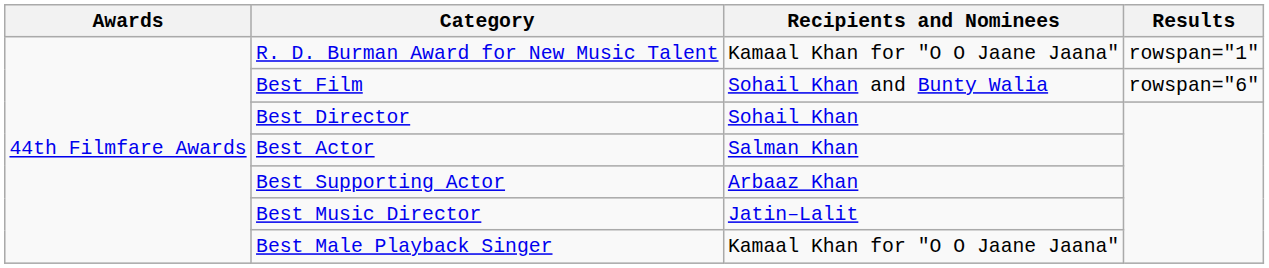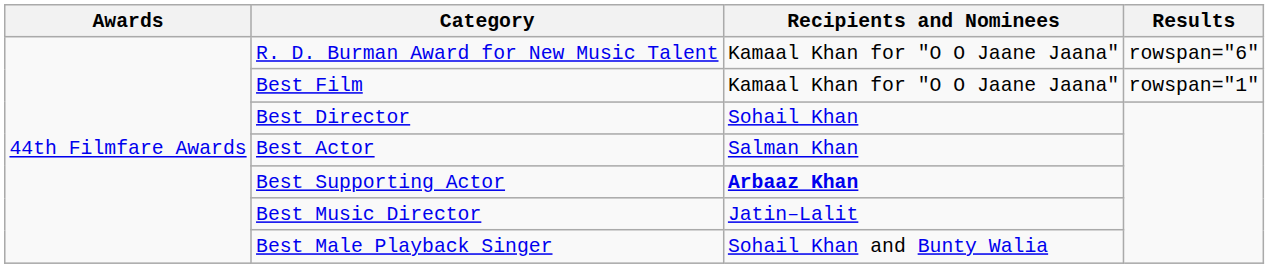R. D. Burman Award for New Music Talent | Results: rowspan="1" -> rowspan="6"
Best Film | Recipients and Nominees: Sohail Khan and Bunty Walia -> Kamaal Khan for "O O Jaane Jaana"
Best Film | Results: rowspan="6" -> rowspan="1"
Best Supporting Actor | Recipients and Nominees: normal -> bold
Best Male Playback Singer | Recipients and Nominees: Kamaal Khan for "O O Jaane Jaana" -> Sohail Khan and Bunty Walia
